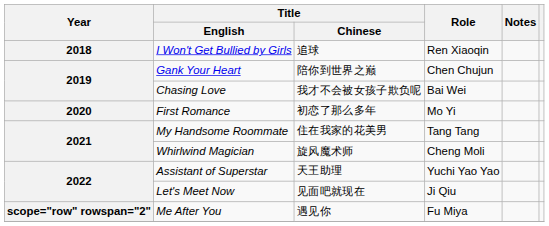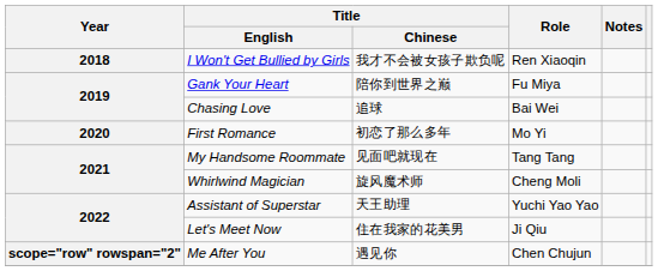I Won't Get Bullied by Girls | Title / Chinese: 追球 -> 我才不会被女孩子欺负呢
Gank Your Heart | Role: Chen Chujun -> Fu Miya
Chasing Love | Title / Chinese: 我才不会被女孩子欺负呢 -> 追球
My Handsome Roommate | Title / Chinese: 住在我家的花美男 -> 见面吧就现在
Let's Meet Now | Title / Chinese: 见面吧就现在 -> 住在我家的花美男
Me After You | Role: Fu Miya -> Chen Chujun
